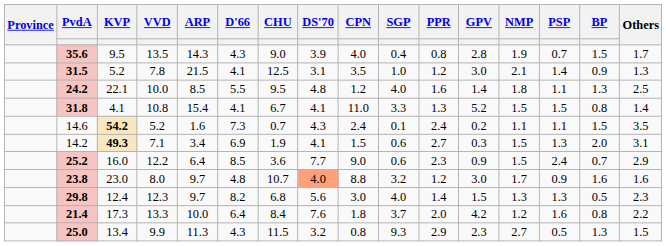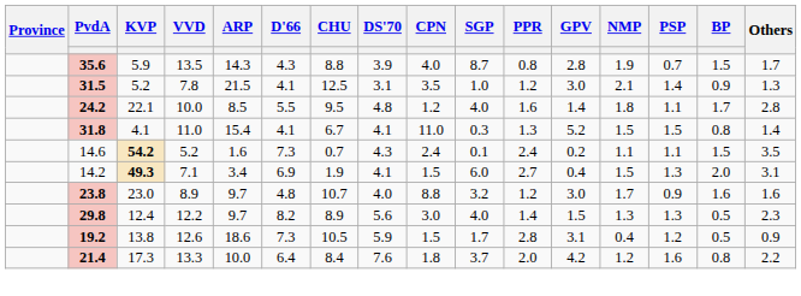35.6 | KVP: 9.5 -> 5.9
35.6 | CHU: 9.0 -> 8.8
35.6 | SGP: 0.4 -> 8.7
24.2 | BP: 1.3 -> 1.7
24.2 | Others: 2.5 -> 2.8
31.8 | VVD: 10.8 -> 11.0
31.8 | SGP: 3.3 -> 0.3
14.2 | SGP: 0.6 -> 6.0
14.2 | GPV: 0.3 -> 0.4
- row: 25.2 | 16.0 | 12.2 | 6.4 | 8.5 | 3.6 | 7.7 | 9.0 | 0.6 | 2.3 | 0.9 | 1.5 | 2.4 | 0.7 | 2.9
23.8 | VVD: 8.0 -> 8.9
23.8 | DS'70: lightsalmon background -> no background
29.8 | VVD: 12.3 -> 12.2
29.8 | CHU: 6.8 -> 8.9
+ row: 19.2 | 13.8 | 12.6 | 18.6 | 7.3 | 10.5 | 5.9 | 1.5 | 1.7 | 2.8 | 3.1 | 0.4 | 1.2 | 0.5 | 0.9
- row: 25.0 | 13.4 | 9.9 | 11.3 | 4.3 | 11.5 | 3.2 | 0.8 | 9.3 | 2.9 | 2.3 | 2.7 | 0.5 | 1.3 | 1.5
